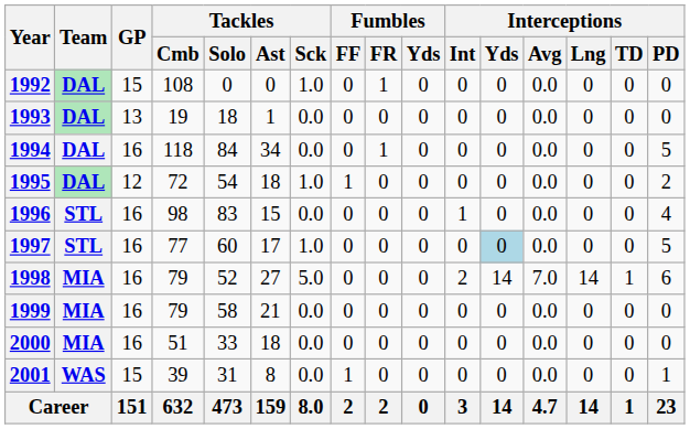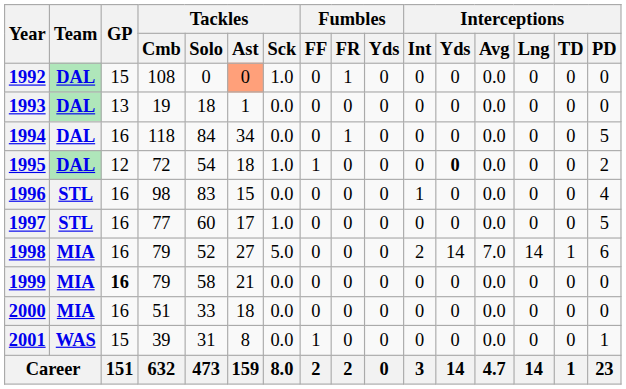1992 | Tackles / Ast: no background -> lightsalmon background
1995 | Interceptions / Yds: normal -> bold
1997 | Interceptions / Yds: lightblue background -> no background
1999 | GP: normal -> bold
